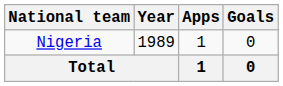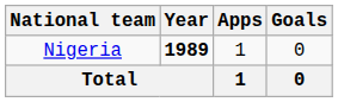Nigeria | Year: normal -> bold
